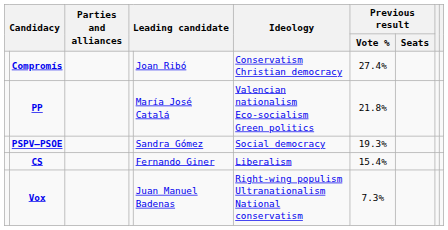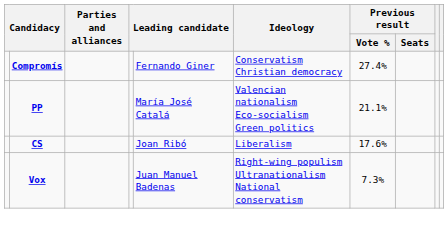Compromís | column 5: Joan Ribó -> Fernando Giner
PP | Previous result / Vote %: 21.8% -> 21.1%
- row: PSPV–PSOE | Sandra Gómez | Social democracy | 19.3%
CS | column 5: Fernando Giner -> Joan Ribó
CS | Previous result / Vote %: 15.4% -> 17.6%
